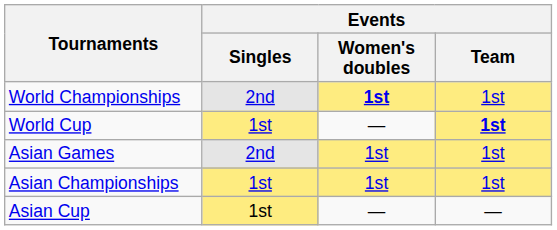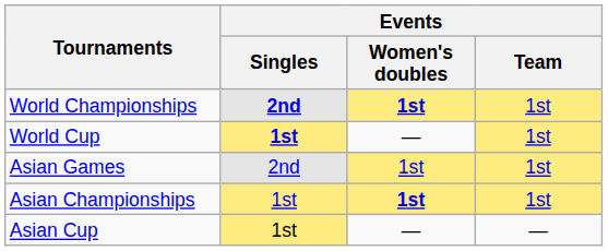World Championships | Events / Singles: normal -> bold
World Cup | Events / Singles: normal -> bold
World Cup | Events / Team: bold -> normal
Asian Championships | Events / Women's doubles: normal -> bold
